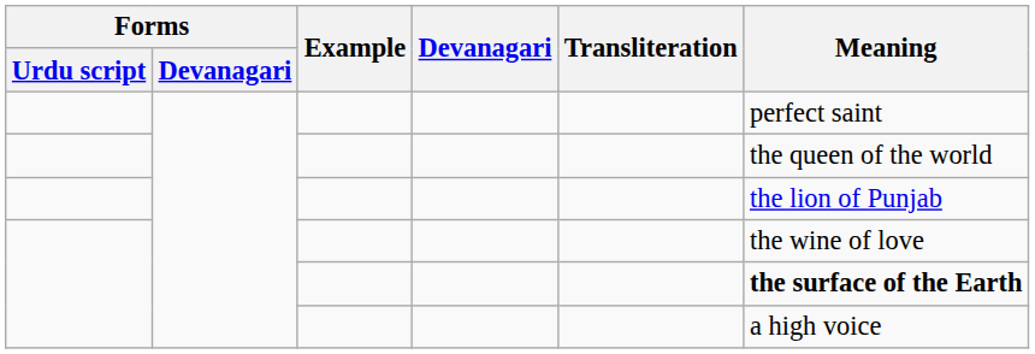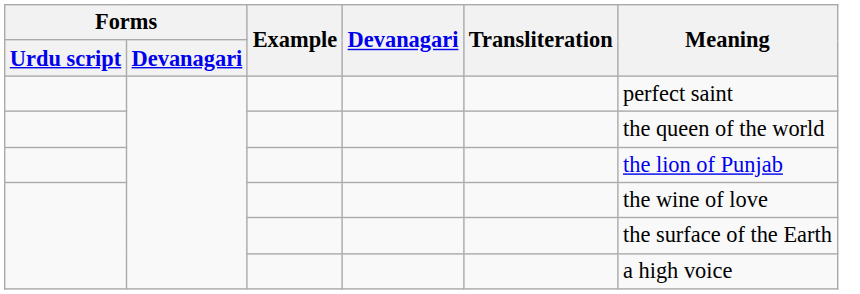row 7 | Meaning: bold -> normal
